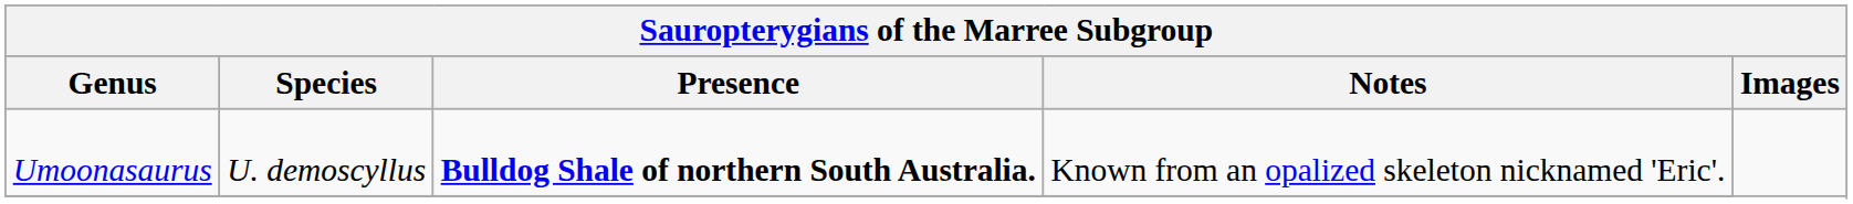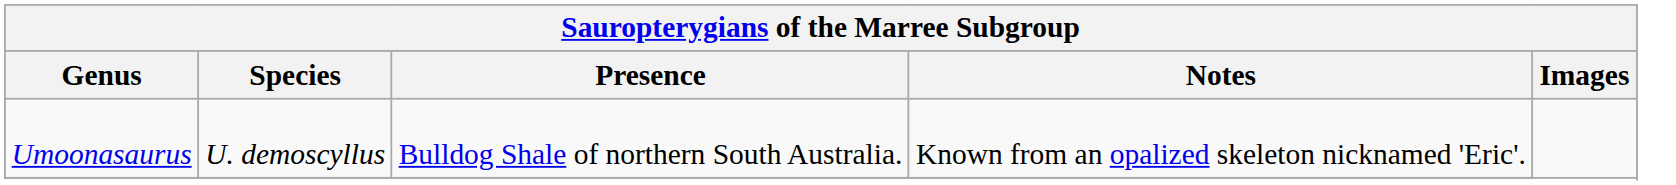Umoonasaurus | Presence: bold -> normal
